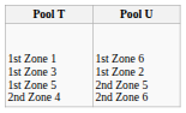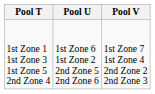+ column: Pool V | 1st Zone 7 1st Zone 4 2nd Zone 2 2nd Zone 3
